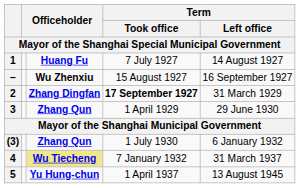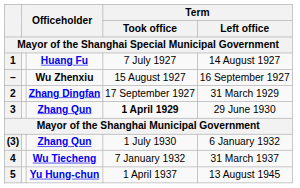2 | Term / Took office: bold -> normal
3 | Term / Took office: normal -> bold
4 | column 3: khaki background -> no background
